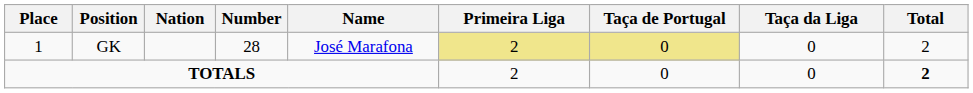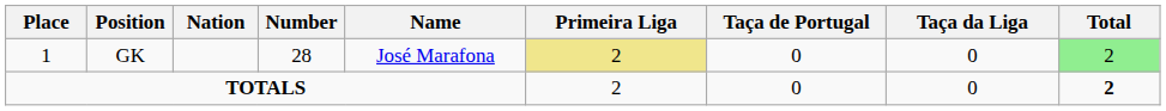1 | Taça de Portugal: khaki background -> no background
1 | Total: no background -> lightgreen background
